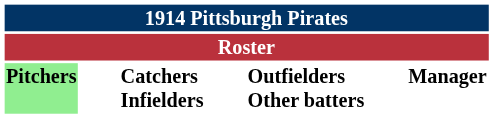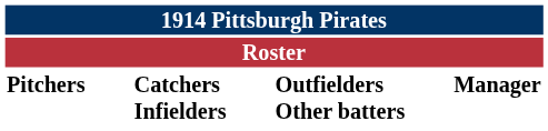Pitchers | column 1: lightgreen background -> no background
